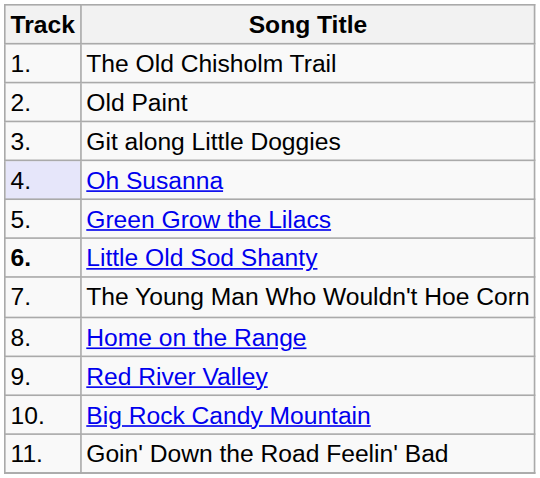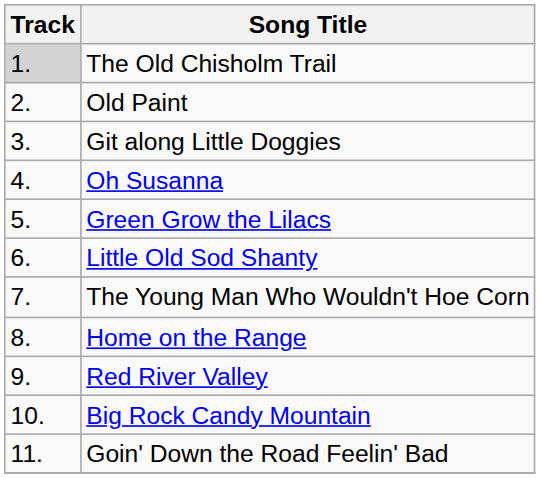The Old Chisholm Trail | Track: no background -> lightgrey background
Oh Susanna | Track: lavender background -> no background
Little Old Sod Shanty | Track: bold -> normal
